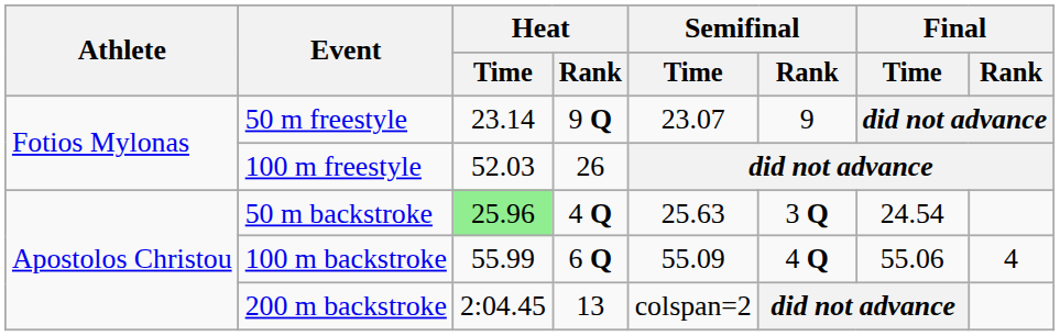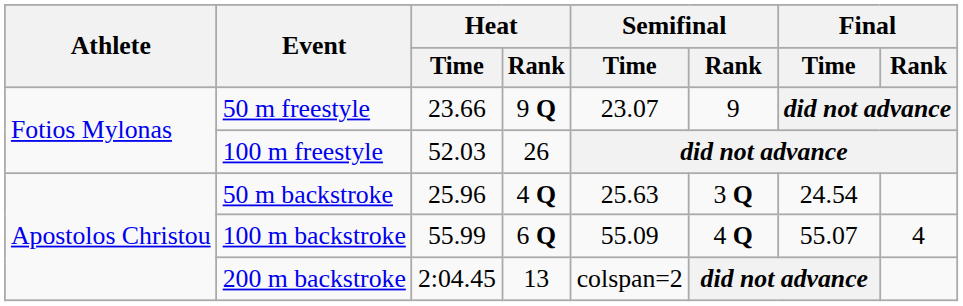50 m freestyle | Heat / Time: 23.14 -> 23.66
50 m backstroke | Heat / Time: lightgreen background -> no background
100 m backstroke | Final / Time: 55.06 -> 55.07
